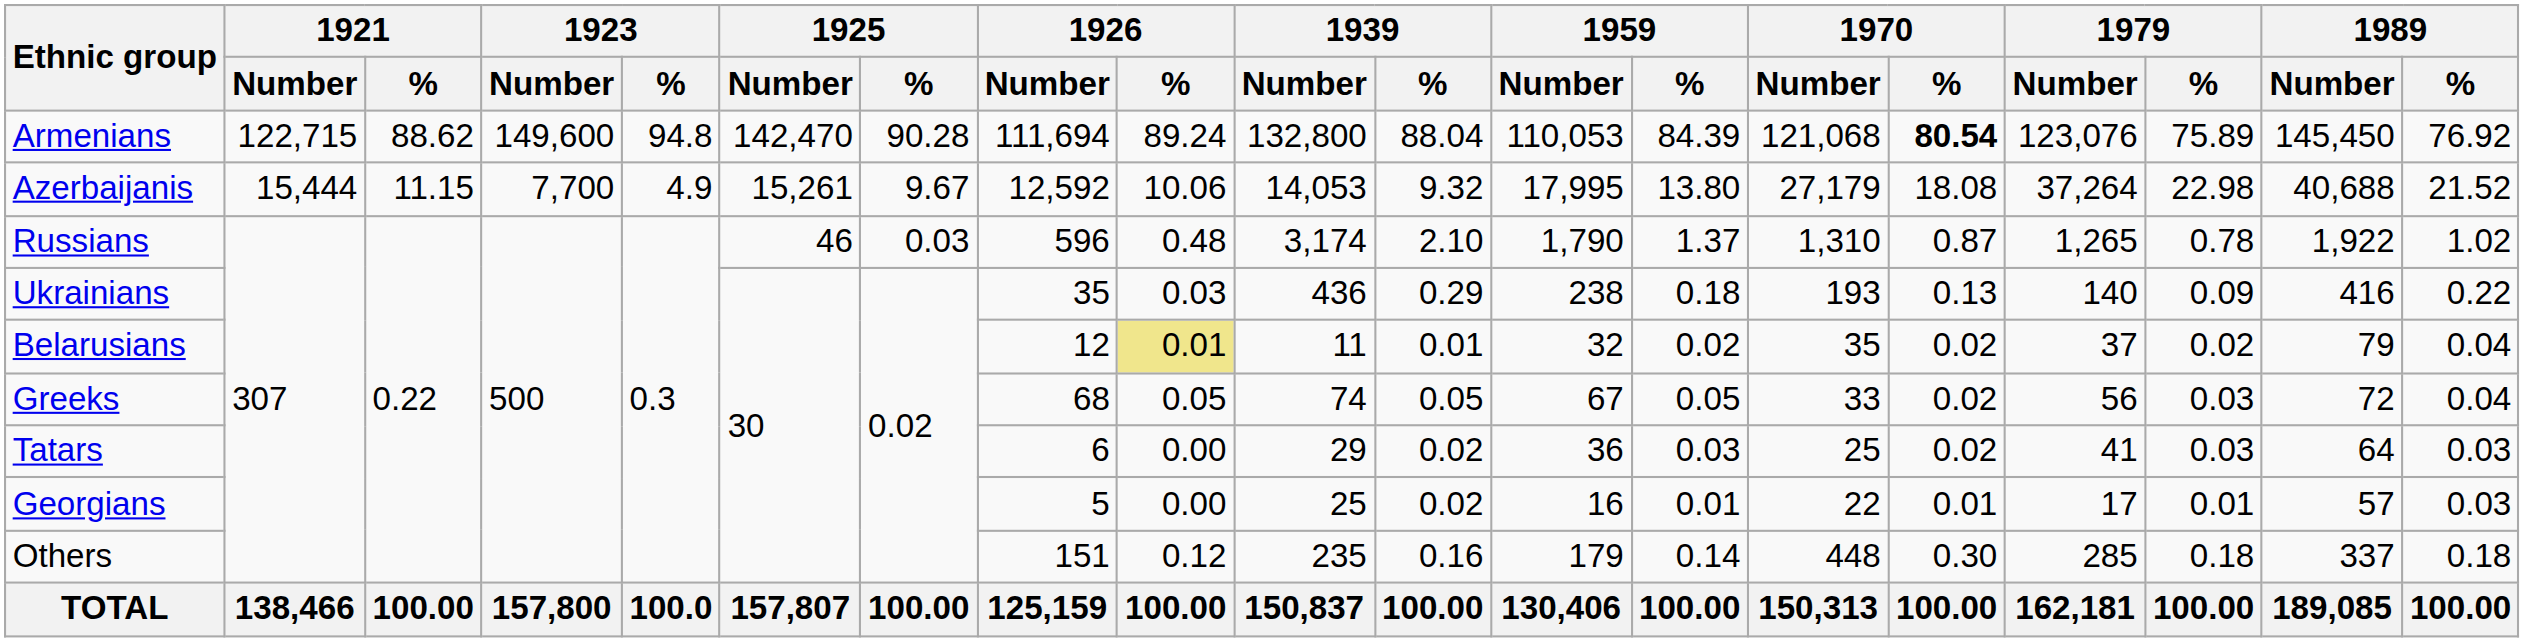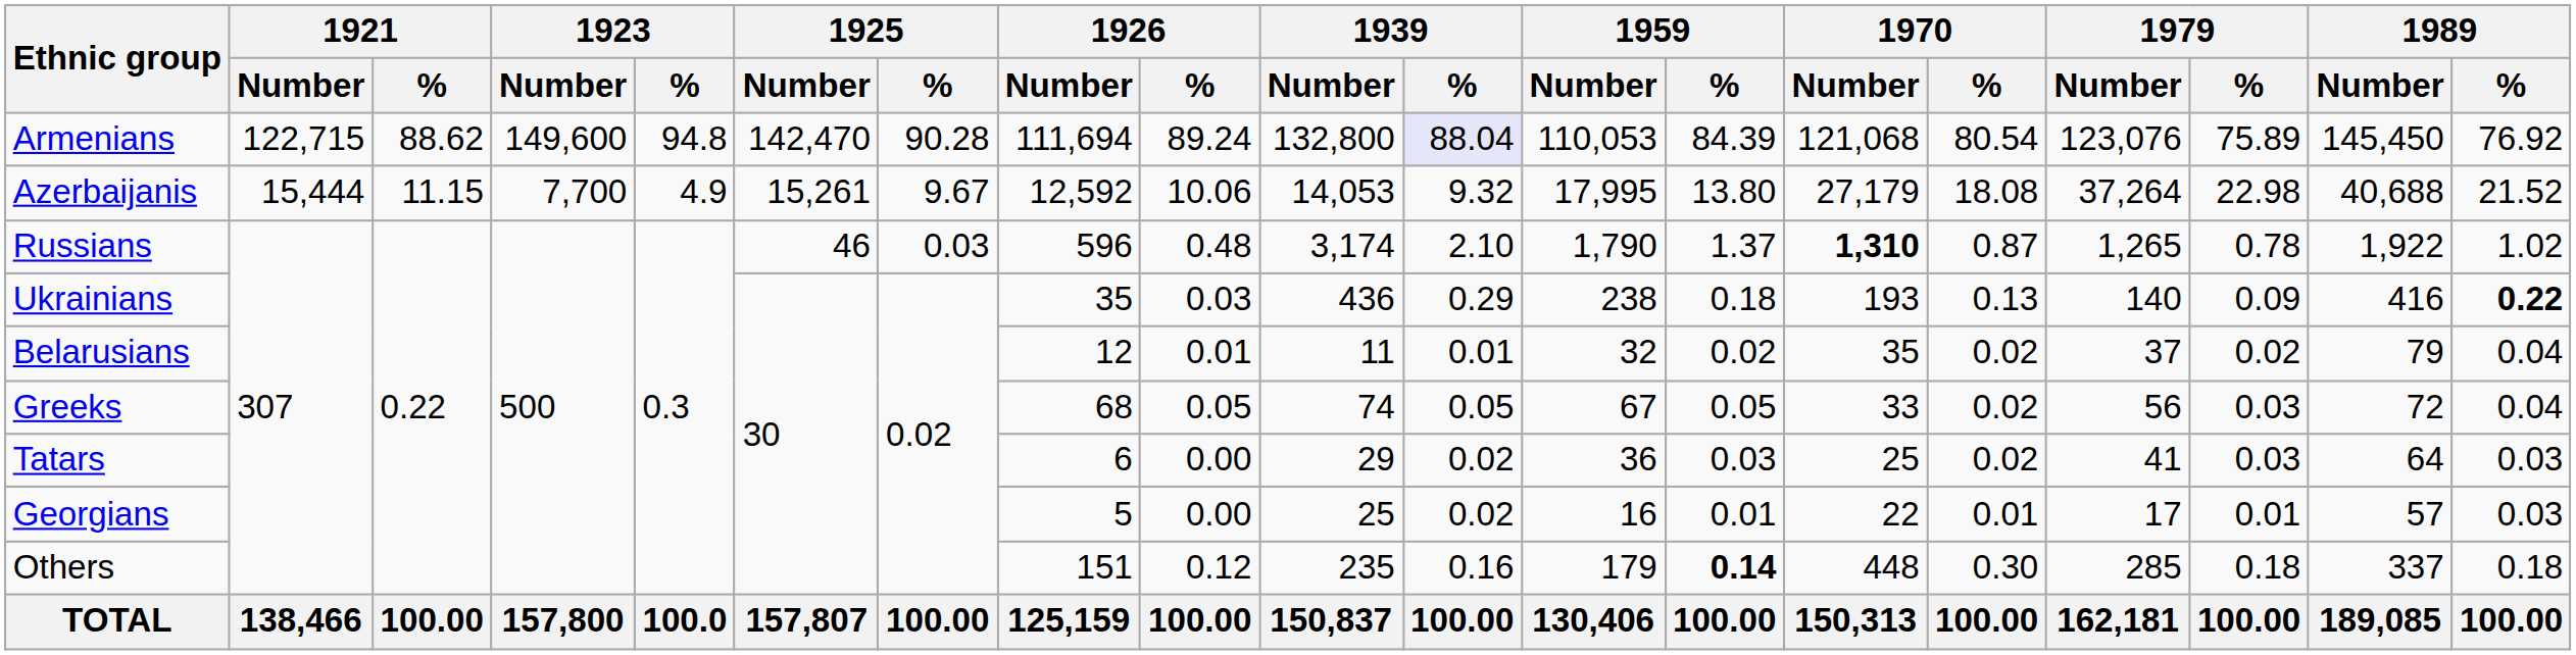Armenians | 1939 / %: no background -> lavender background
Armenians | 1970 / %: bold -> normal
Russians | 1970 / Number: normal -> bold
Ukrainians | 1989 / %: normal -> bold
Belarusians | 1926 / %: khaki background -> no background
Others | 1959 / %: normal -> bold
